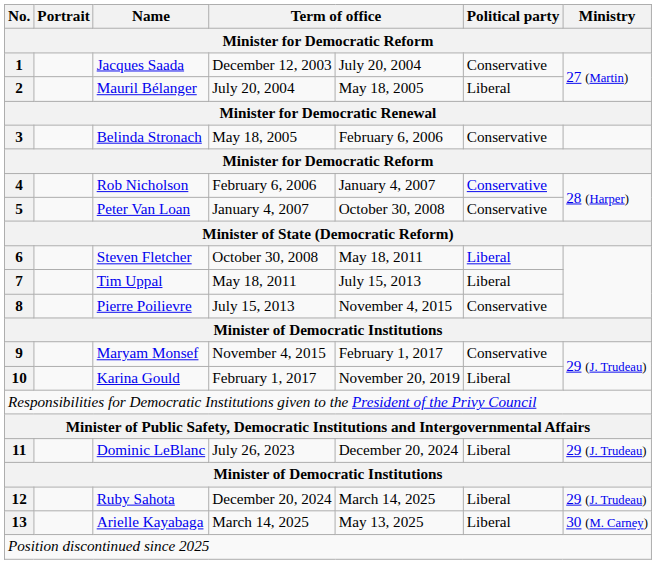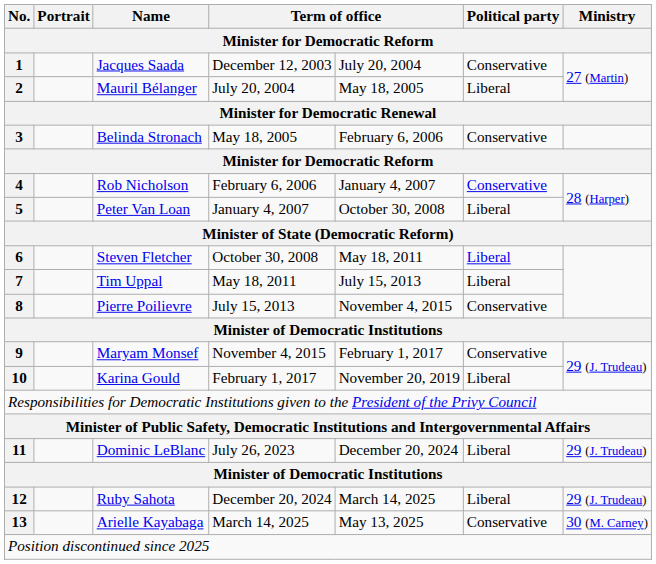Peter Van Loan | Political party: Conservative -> Liberal
Arielle Kayabaga | Political party: Liberal -> Conservative
